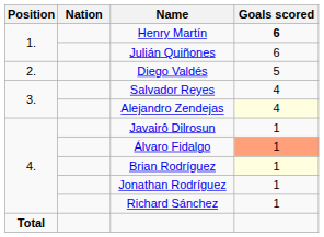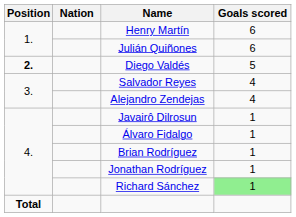Henry Martín | Goals scored: bold -> normal
Diego Valdés | Position: normal -> bold
Alejandro Zendejas | Goals scored: lightyellow background -> no background
Álvaro Fidalgo | Goals scored: lightsalmon background -> no background
Brian Rodríguez | Goals scored: lightyellow background -> no background
Richard Sánchez | Goals scored: no background -> lightgreen background
